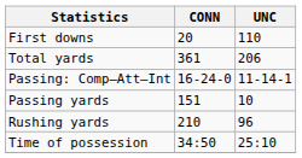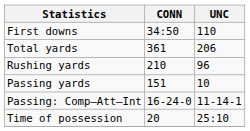First downs | CONN: 20 -> 34:50
rows swapped: Rushing yards <-> Passing: Comp–Att–Int
Time of possession | CONN: 34:50 -> 20
